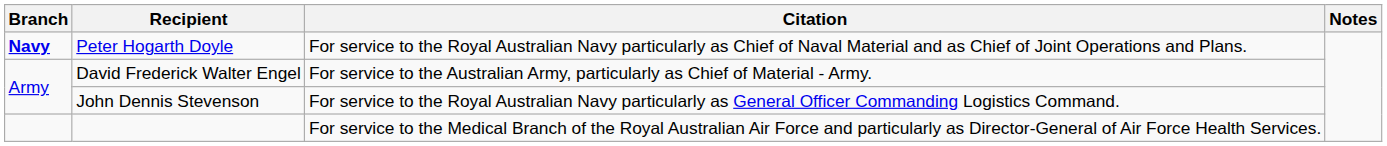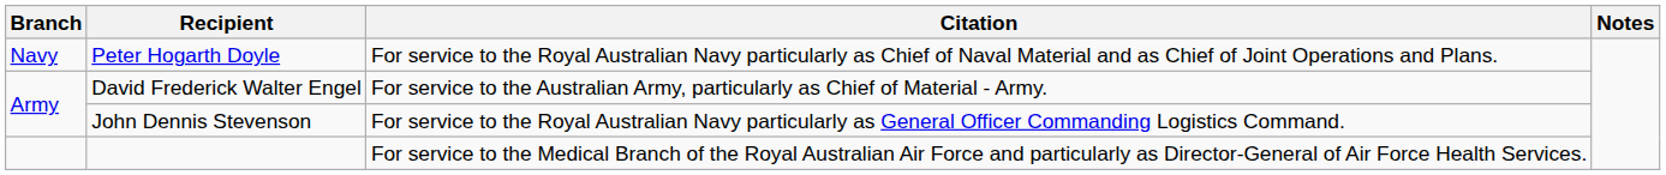Peter Hogarth Doyle | Branch: bold -> normal
